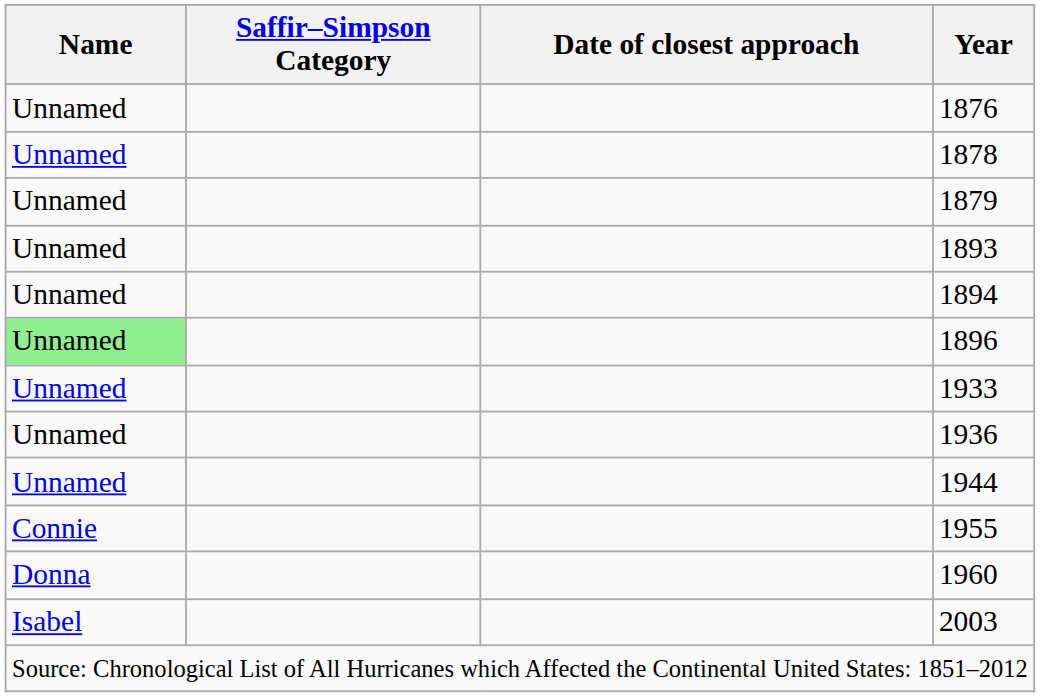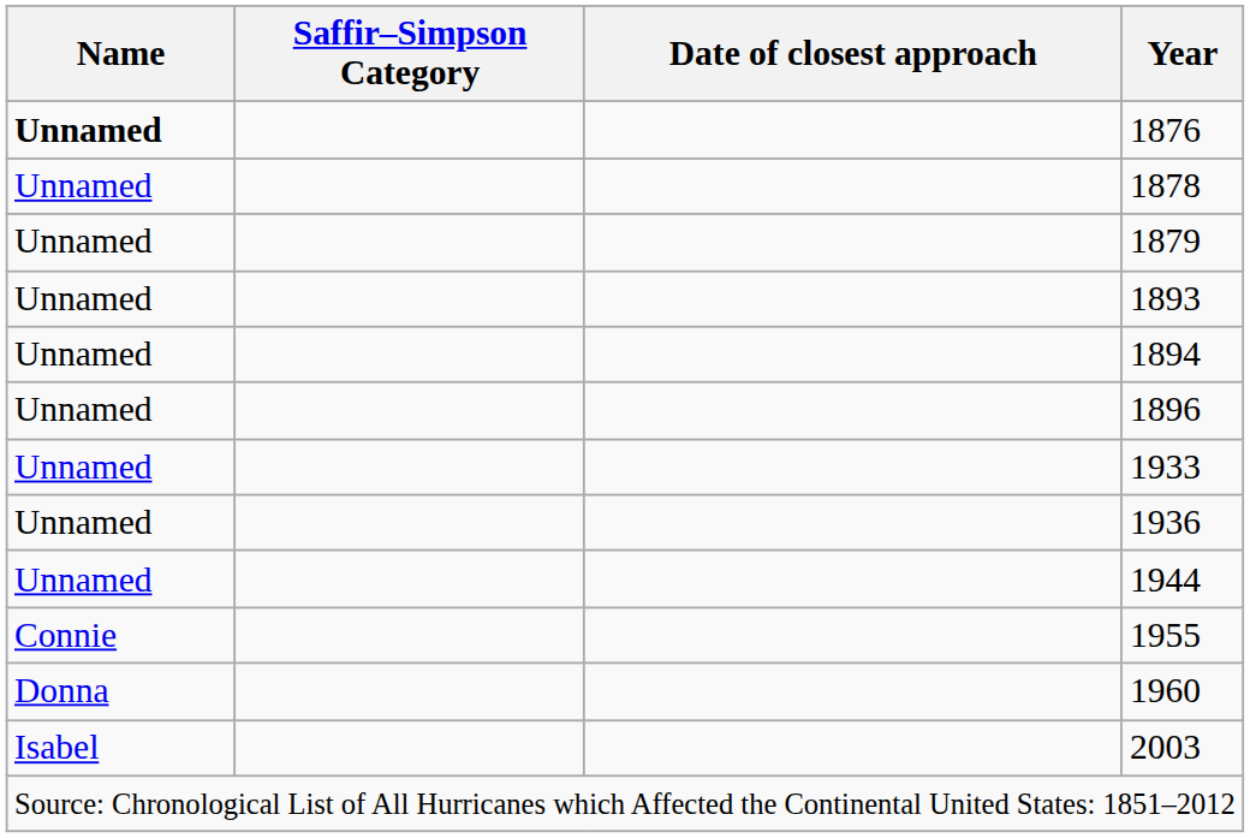1876 | Name: normal -> bold
1896 | Name: lightgreen background -> no background
